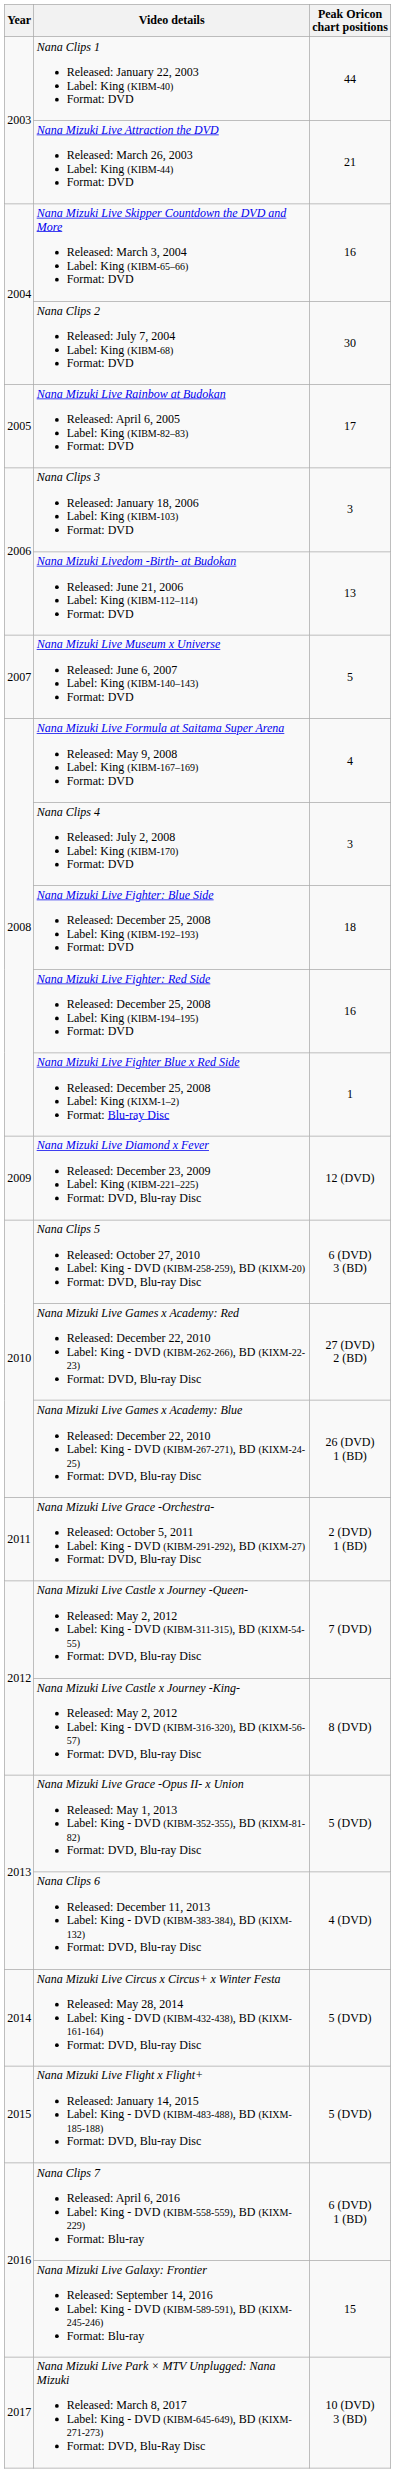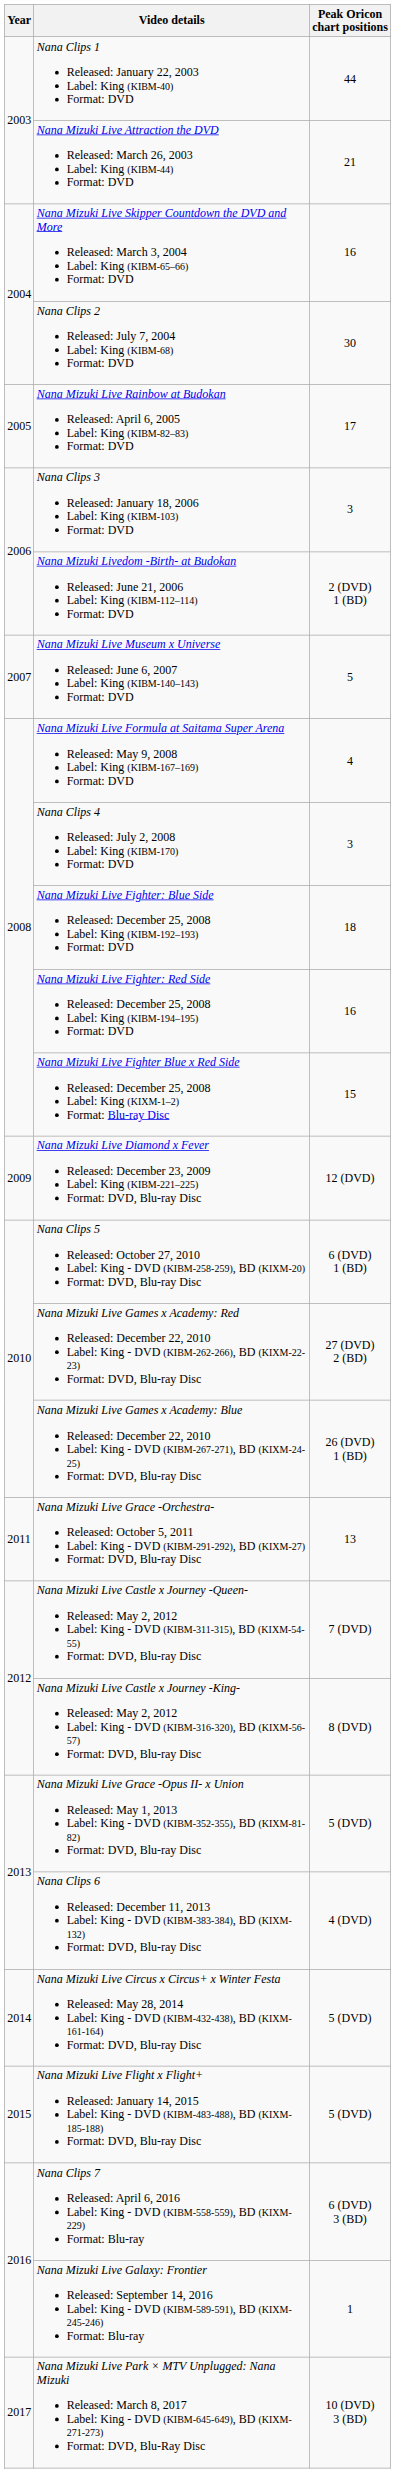row 8 | Peak Oricon chart positions: 13 -> 2 (DVD) 1 (BD)
row 14 | Peak Oricon chart positions: 1 -> 15
row 16 | Peak Oricon chart positions: 6 (DVD) 3 (BD) -> 6 (DVD) 1 (BD)
row 19 | Peak Oricon chart positions: 2 (DVD) 1 (BD) -> 13
row 26 | Peak Oricon chart positions: 6 (DVD) 1 (BD) -> 6 (DVD) 3 (BD)
row 27 | Peak Oricon chart positions: 15 -> 1
